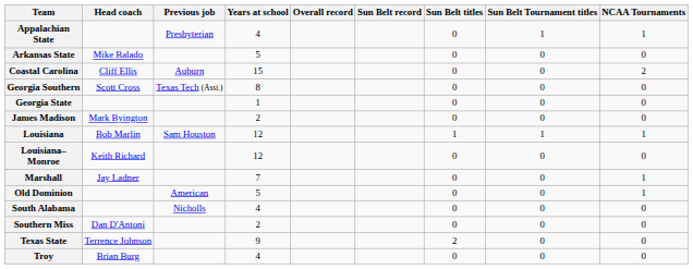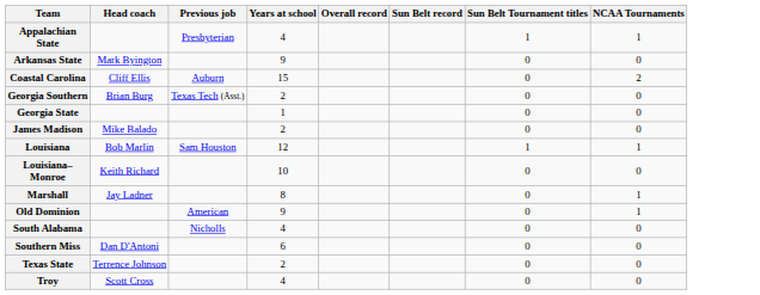- column: Sun Belt titles | 0 | 0 | 0 | 0 | 0 | 0 | 1 | 0 | 0 | 0 | 0 | 0 | 2 | 0
Arkansas State | Head coach: Mike Balado -> Mark Byington
Arkansas State | Years at school: 5 -> 9
Georgia Southern | Head coach: Scott Cross -> Brian Burg
Georgia Southern | Years at school: 8 -> 2
James Madison | Head coach: Mark Byington -> Mike Balado
Louisiana–Monroe | Years at school: 12 -> 10
Marshall | Years at school: 7 -> 8
Old Dominion | Years at school: 5 -> 9
Southern Miss | Years at school: 2 -> 6
Texas State | Years at school: 9 -> 2
Troy | Head coach: Brian Burg -> Scott Cross
